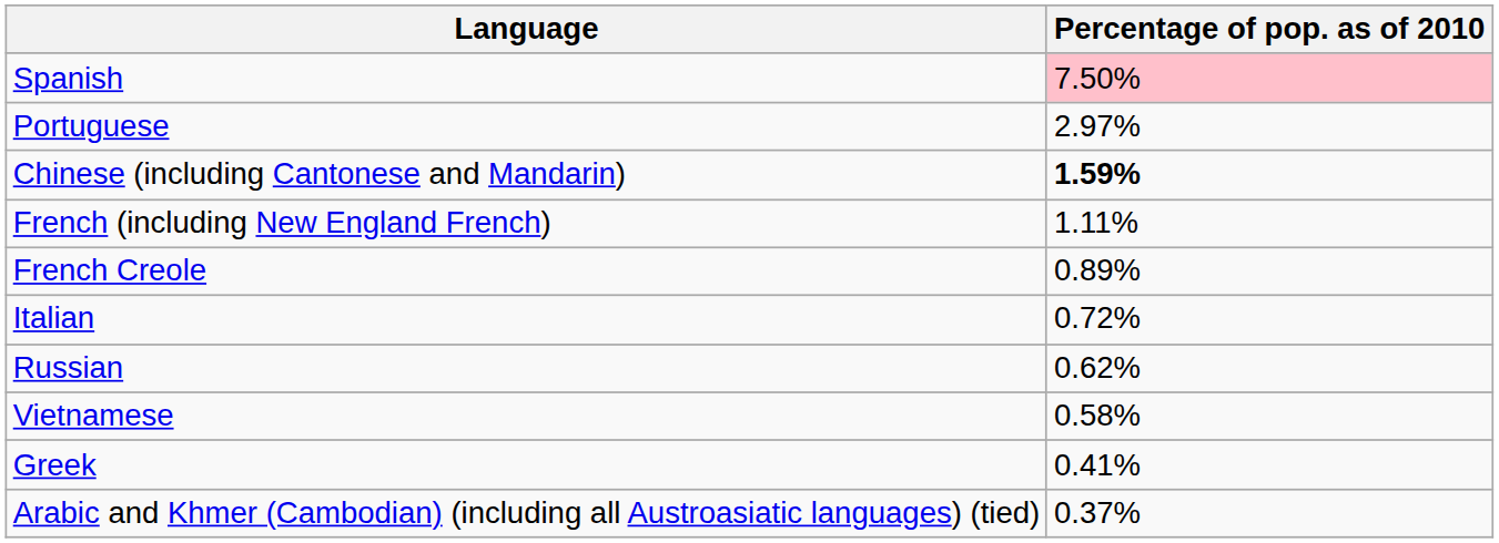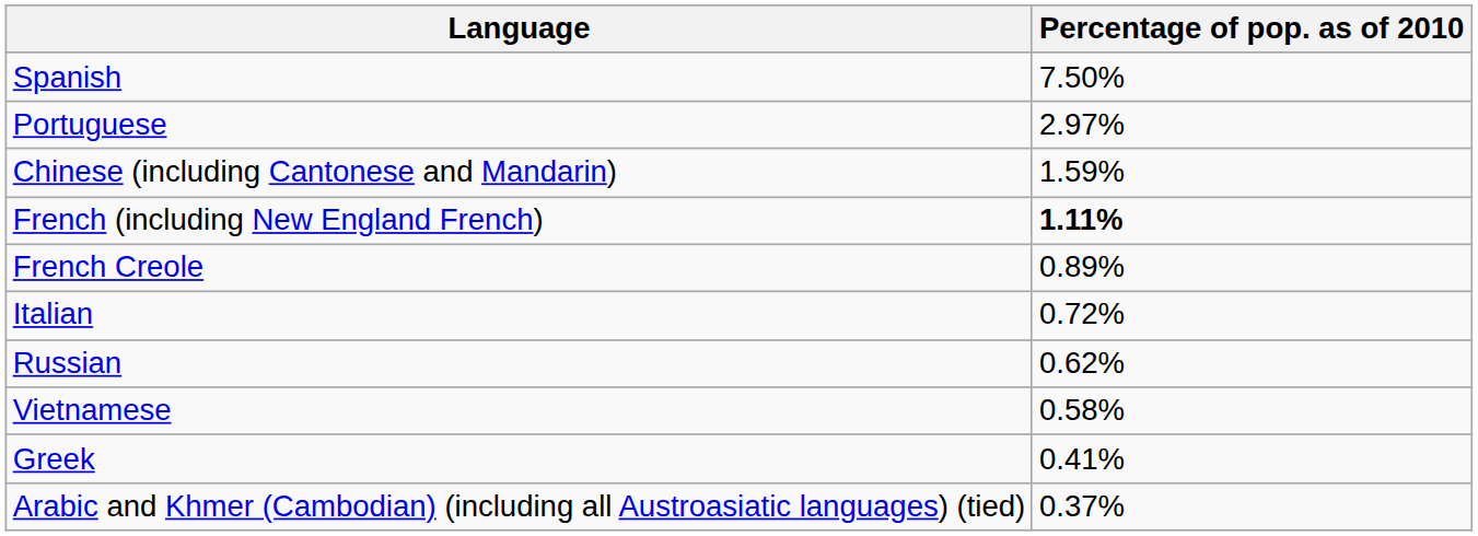Spanish | Percentage of pop. as of 2010: pink background -> no background
Chinese (including Cantonese and Mandarin) | Percentage of pop. as of 2010: bold -> normal
French (including New England French) | Percentage of pop. as of 2010: normal -> bold
